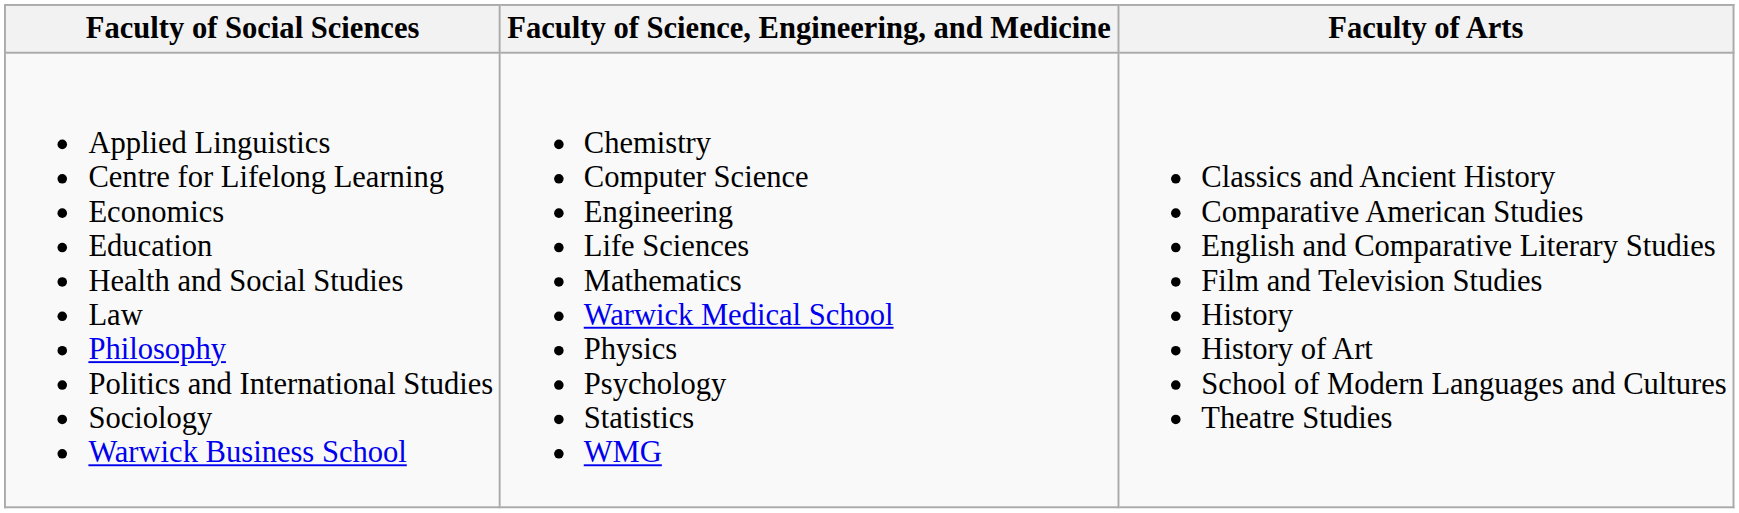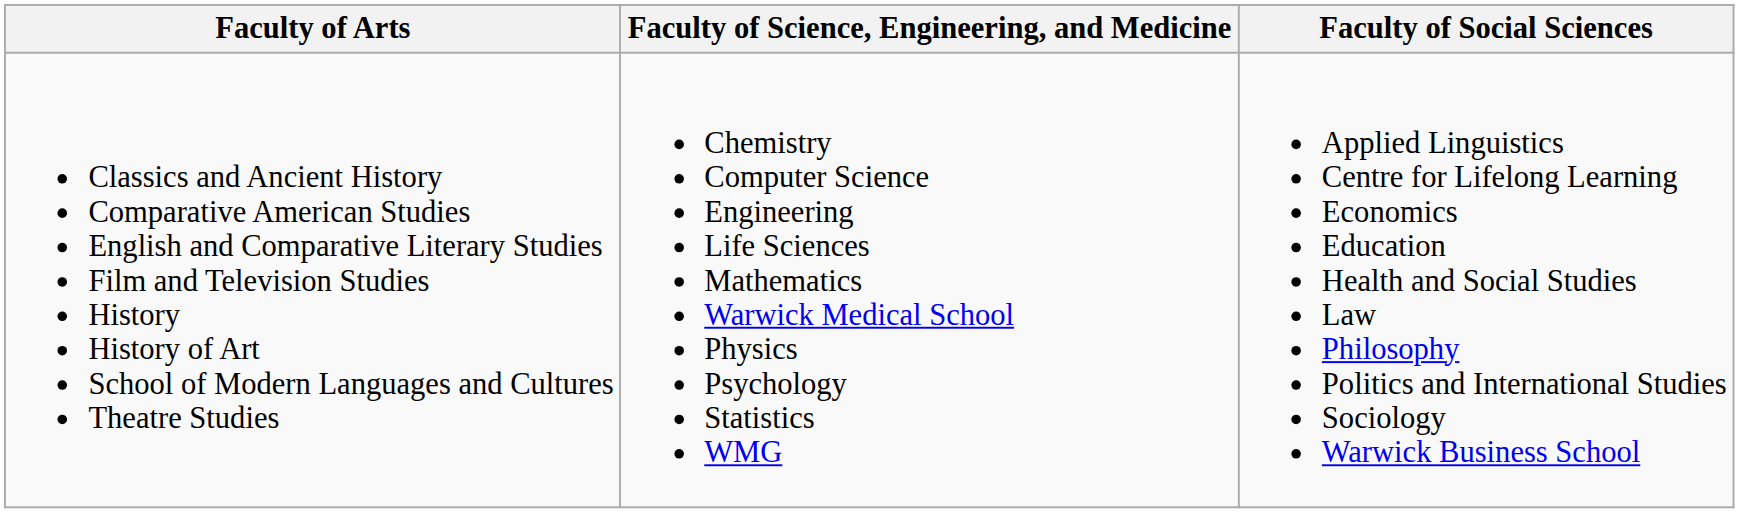columns swapped: Faculty of Arts <-> Faculty of Social Sciences
